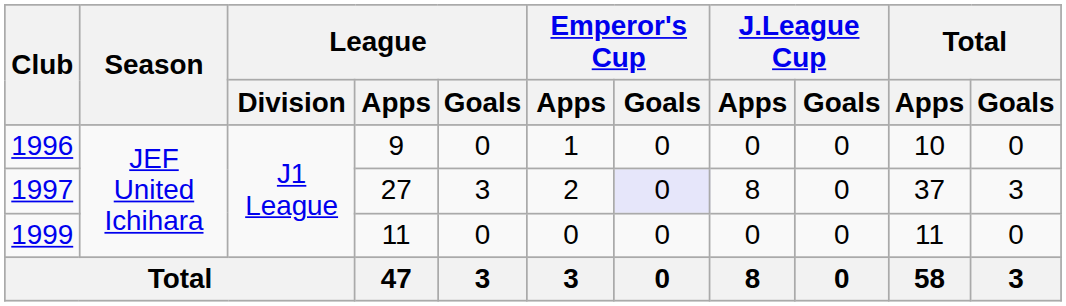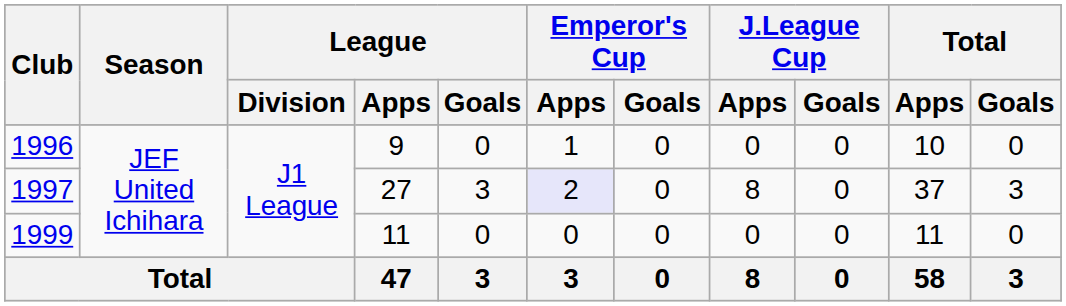1997 | Emperor's Cup / Apps: no background -> lavender background
1997 | Emperor's Cup / Goals: lavender background -> no background
